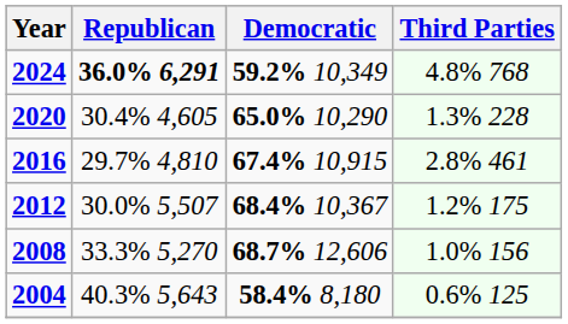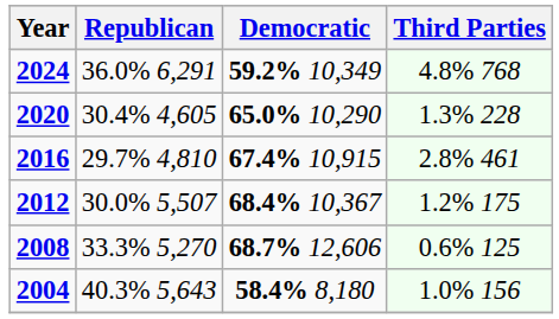2024 | Republican: bold -> normal
2008 | Third Parties: 1.0% 156 -> 0.6% 125
2004 | Third Parties: 0.6% 125 -> 1.0% 156
